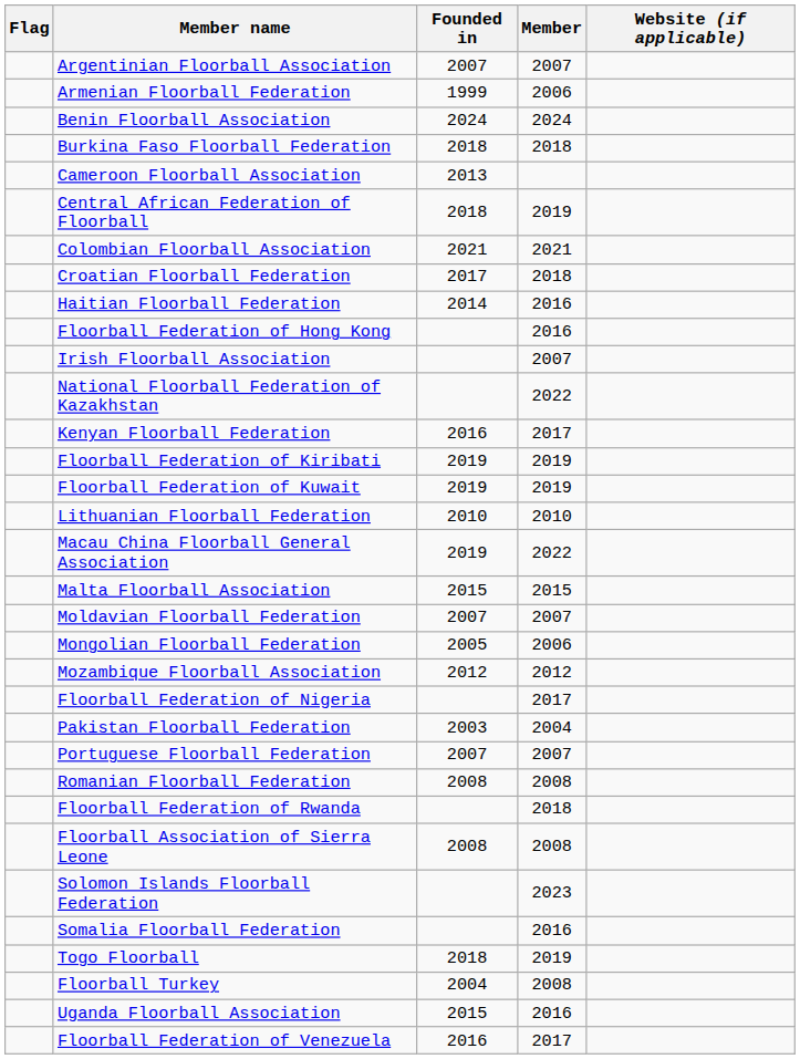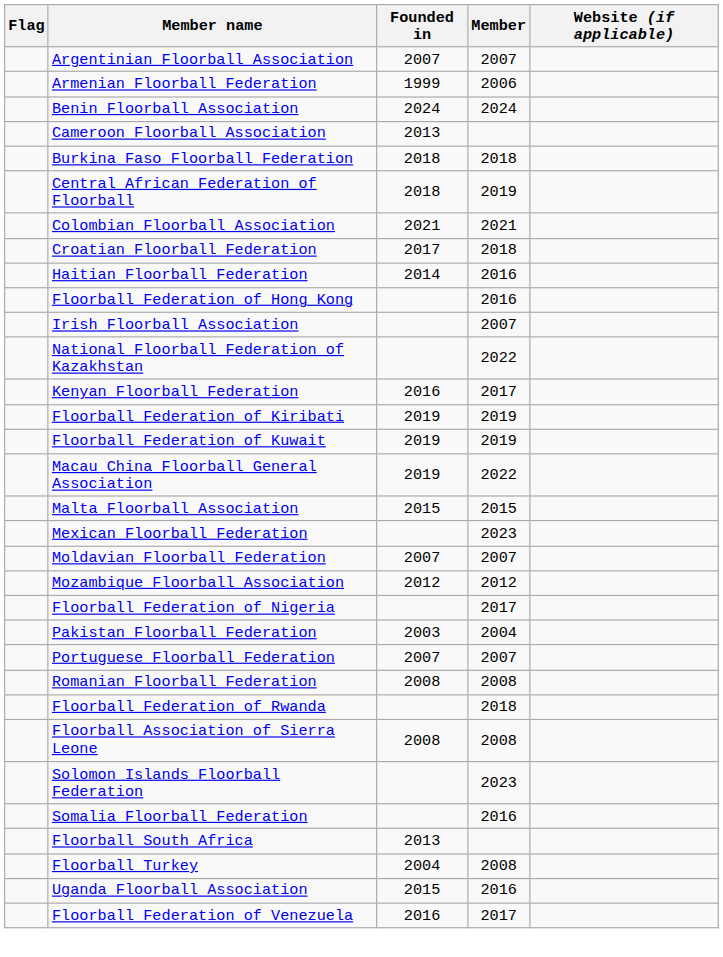rows swapped: Burkina Faso Floorball Federation <-> Cameroon Floorball Association
- row: Lithuanian Floorball Federation | 2010 | 2010
+ row: Mexican Floorball Federation | 2023
- row: Mongolian Floorball Federation | 2005 | 2006
+ row: Floorball South Africa | 2013
- row: Togo Floorball | 2018 | 2019
